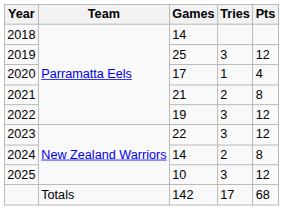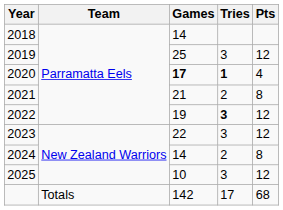2020 | Games: normal -> bold
2020 | Tries: normal -> bold
2022 | Tries: normal -> bold
